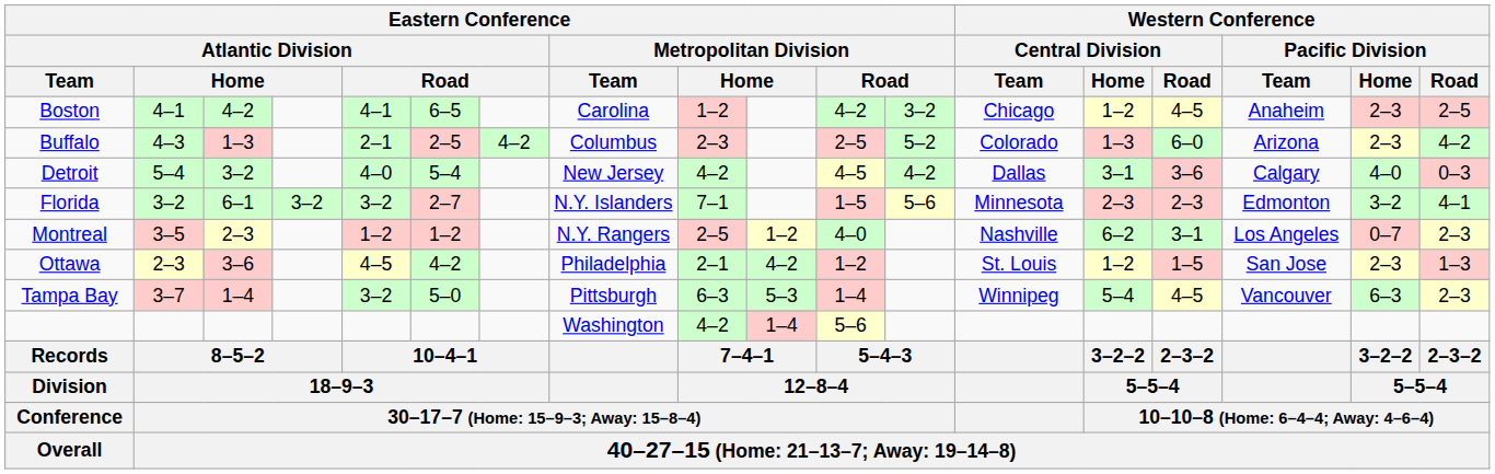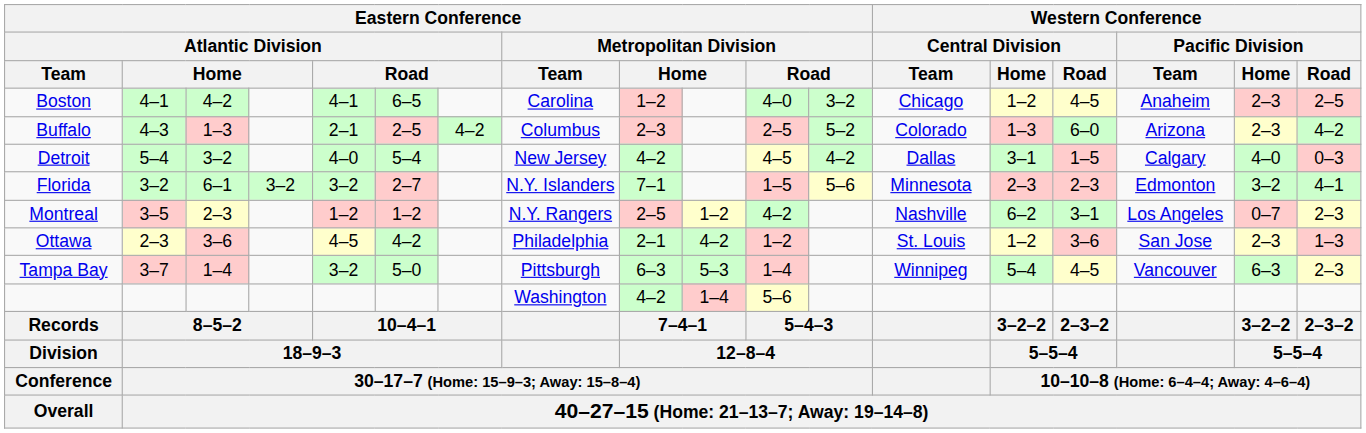Boston | column 11: 4–2 -> 4–0
Detroit | Western Conference / Central Division / Road: 3–6 -> 1–5
Montreal | column 11: 4–0 -> 4–2
Ottawa | Western Conference / Central Division / Road: 1–5 -> 3–6
